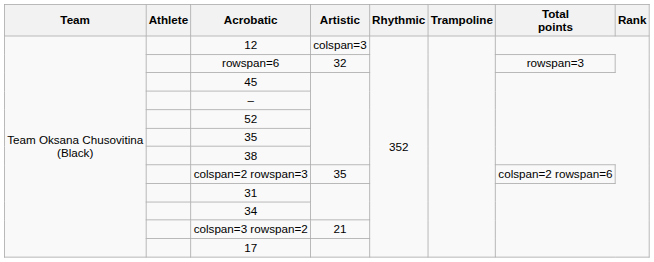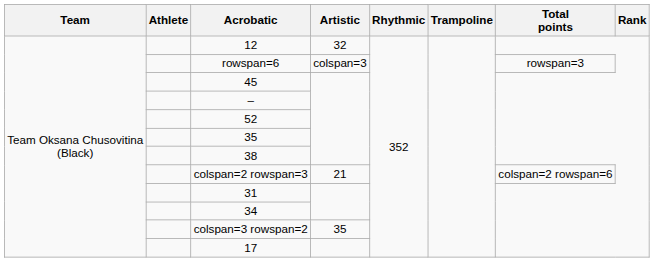12 | Artistic: colspan=3 -> 32
rowspan=6 | Artistic: 32 -> colspan=3
colspan=2 rowspan=3 | Artistic: 35 -> 21
colspan=3 rowspan=2 | Artistic: 21 -> 35
